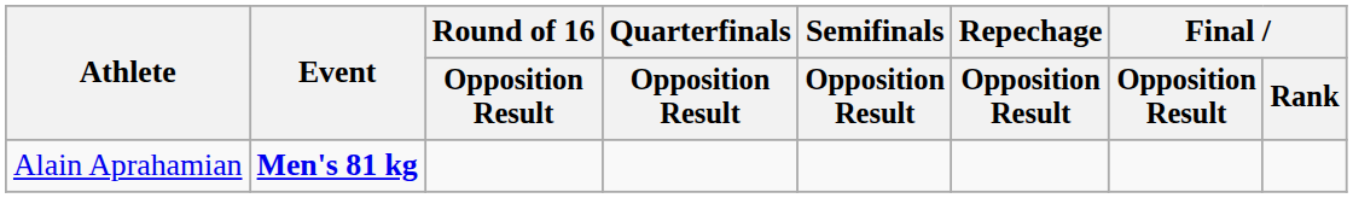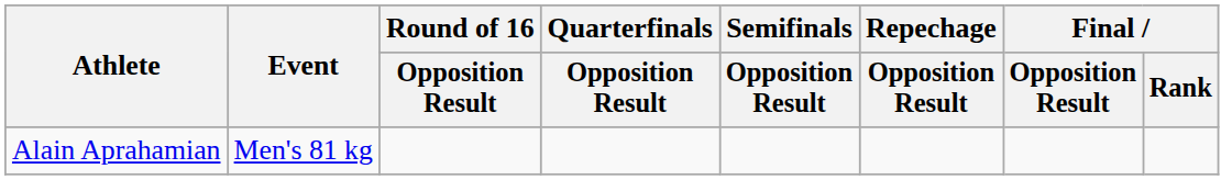Alain Aprahamian | Event: bold -> normal
